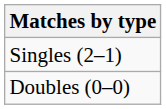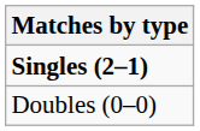row 2 | column 1: normal -> bold
